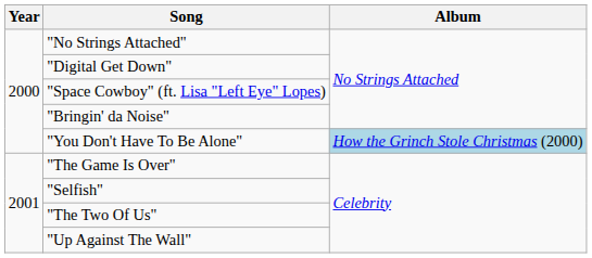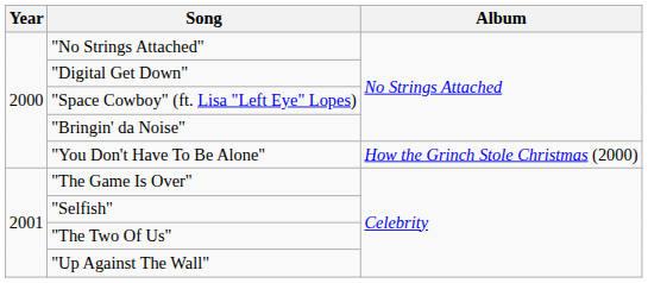"You Don't Have To Be Alone" | Album: lightblue background -> no background
